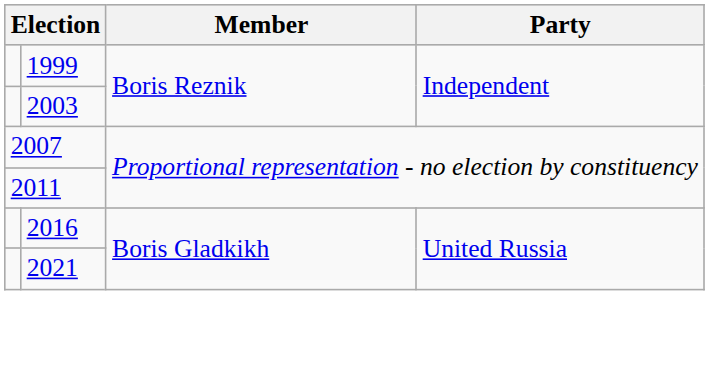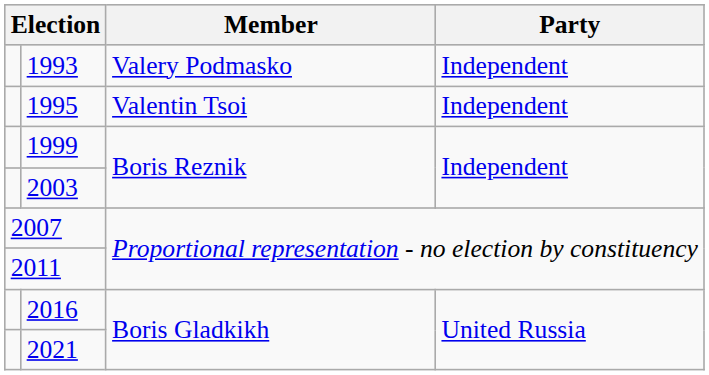+ row: 1993 | Valery Podmasko | Independent
+ row: 1995 | Valentin Tsoi | Independent
